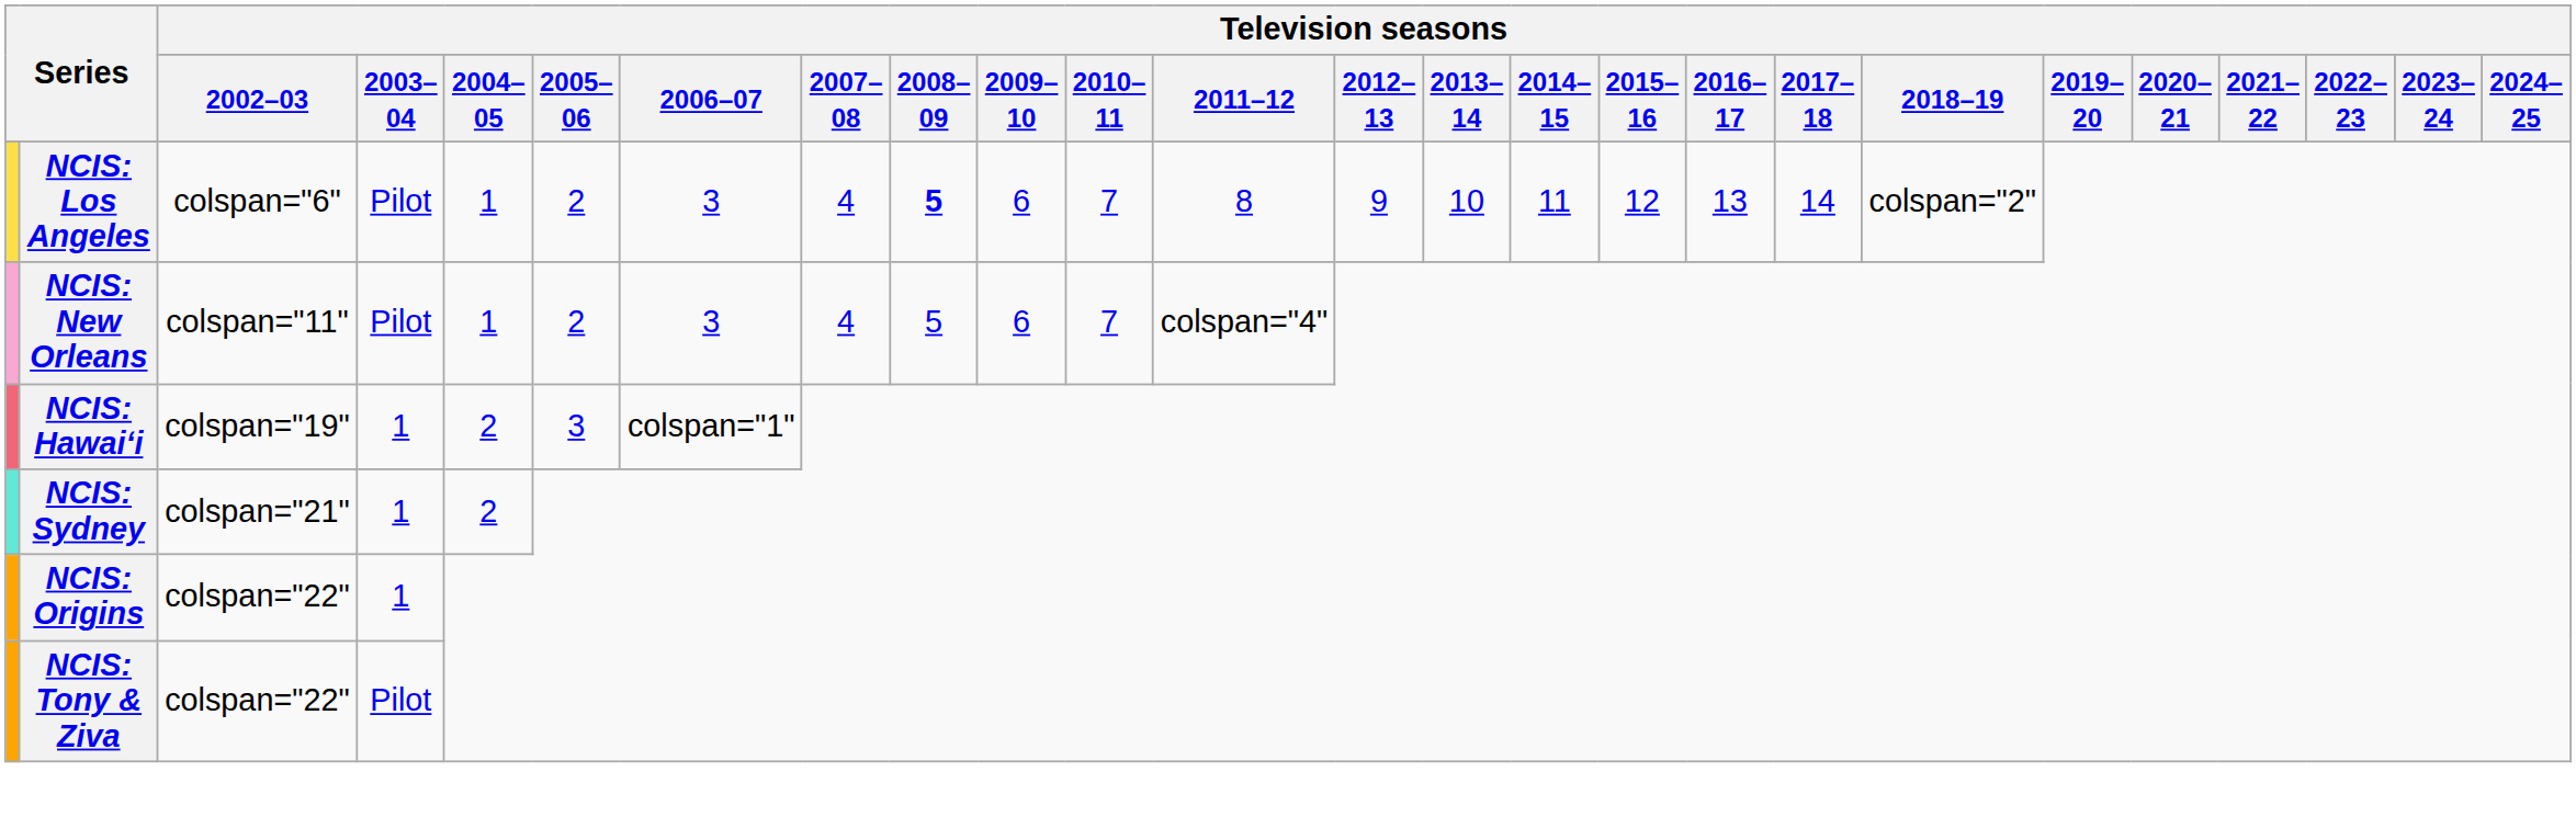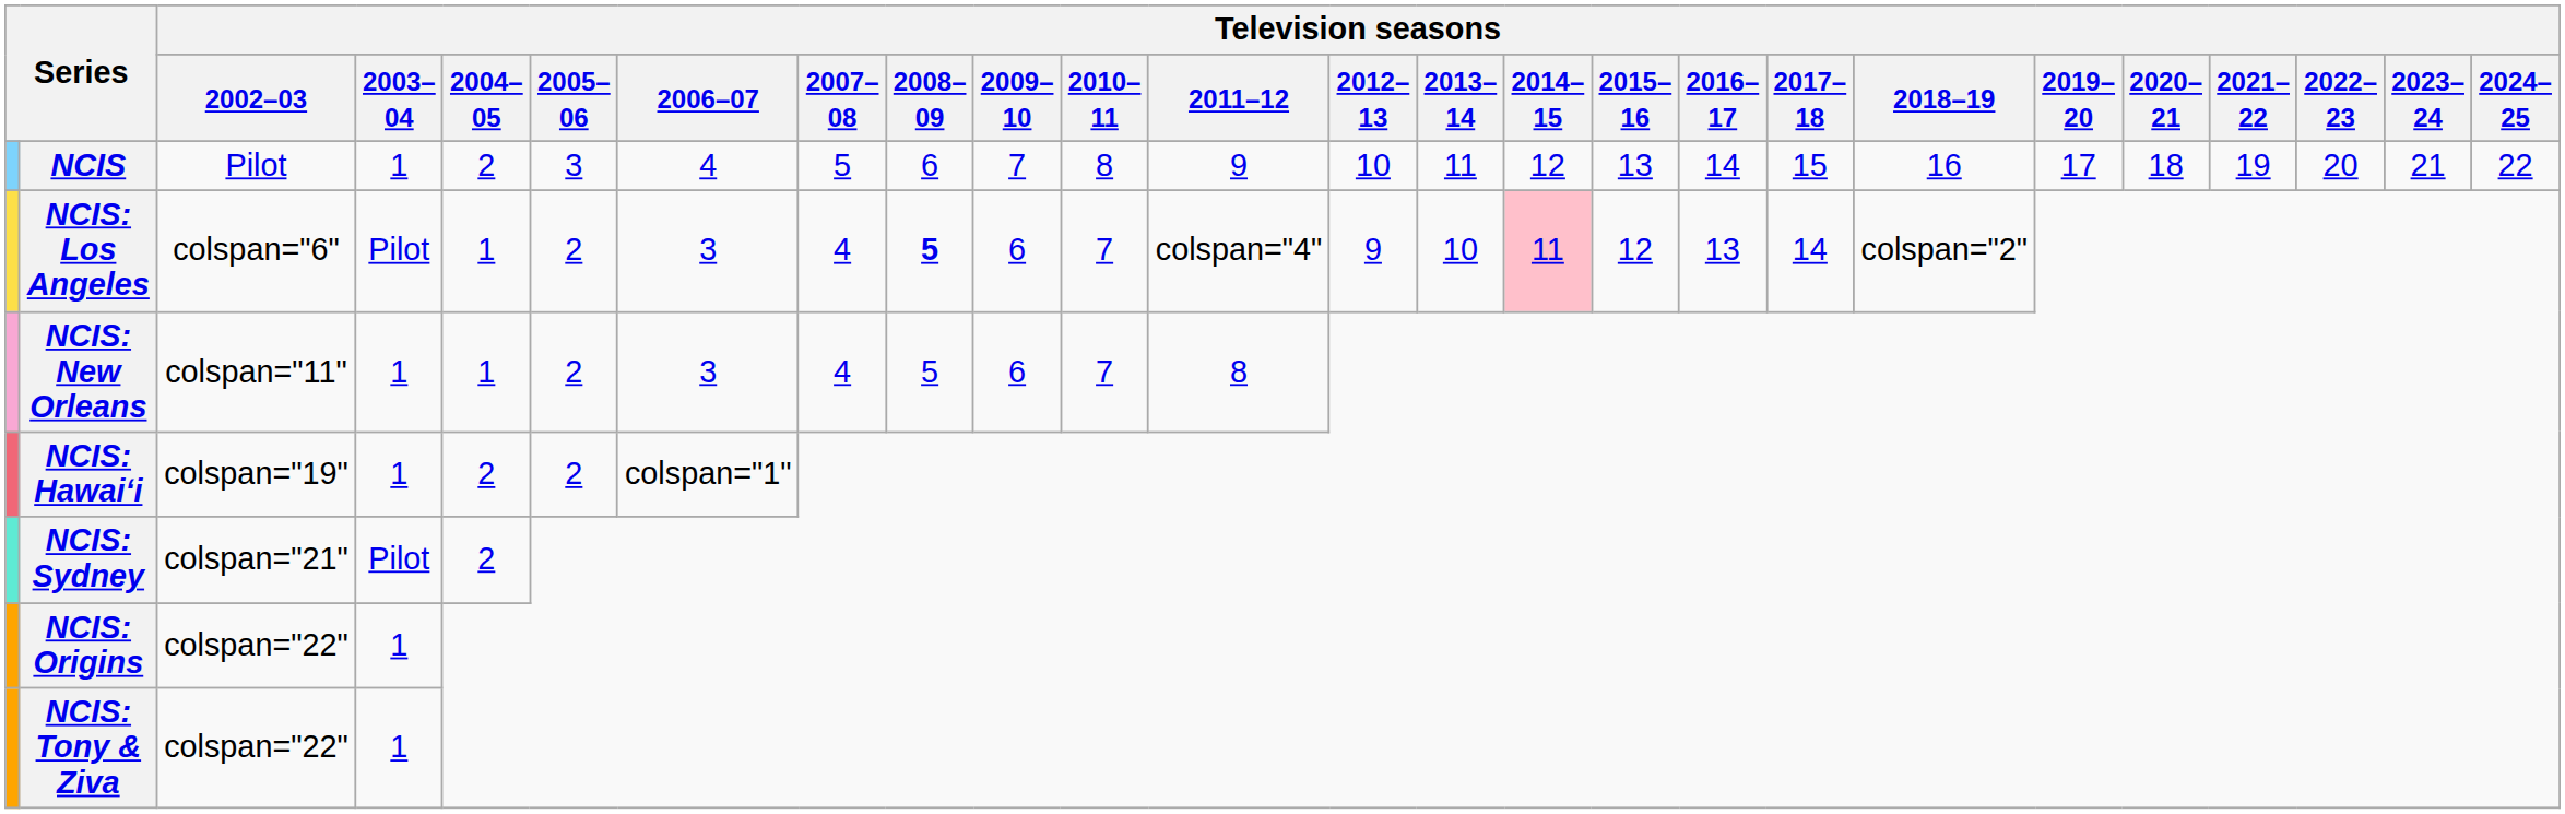+ row: NCIS | Pilot | 1 | 2 | 3 | 4 | 5 | 6 | 7 | 8 | 9 | 10 | 11 | 12 | 13 | 14 | 15 | 16 | 17 | 18 | 19 | 20 | 21 | 22
NCIS: Los Angeles | Television seasons / 2011–12: 8 -> colspan="4"
NCIS: Los Angeles | Television seasons / 2014–15: no background -> pink background
NCIS: New Orleans | Television seasons / 2003–04: Pilot -> 1
NCIS: New Orleans | Television seasons / 2011–12: colspan="4" -> 8
NCIS: Hawaiʻi | Television seasons / 2005–06: 3 -> 2
NCIS: Sydney | Television seasons / 2003–04: 1 -> Pilot
NCIS: Tony & Ziva | Television seasons / 2003–04: Pilot -> 1
